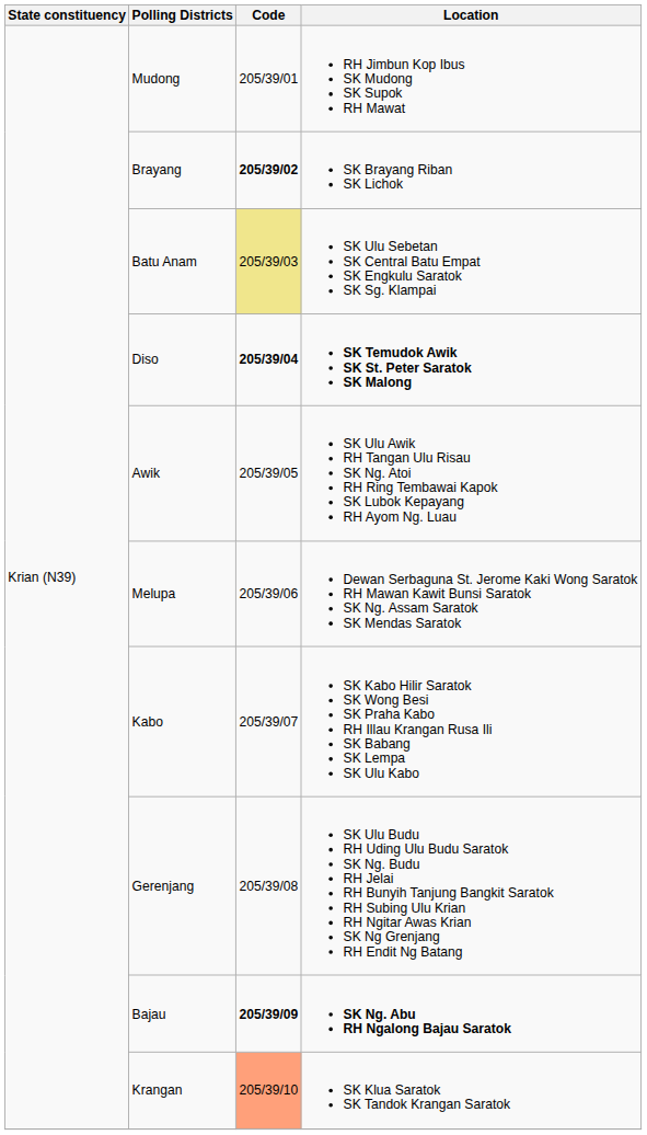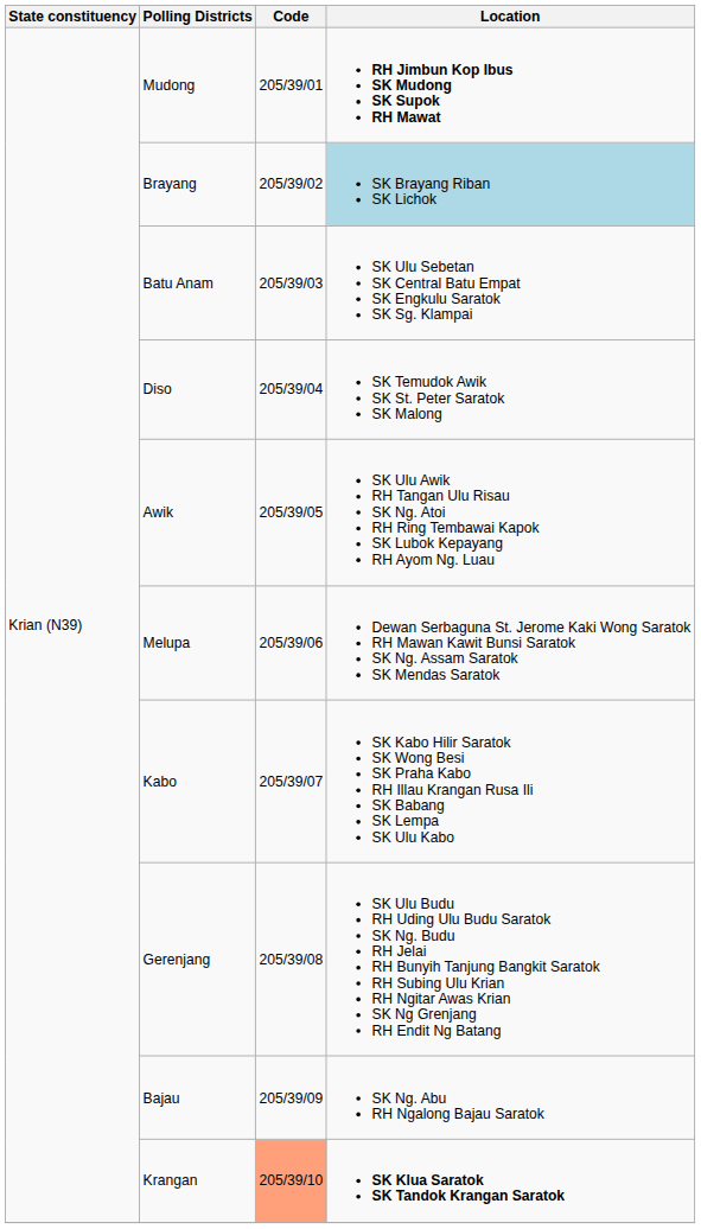Mudong | Location: normal -> bold
Brayang | Code: bold -> normal
Brayang | Location: no background -> lightblue background
Batu Anam | Code: khaki background -> no background
Diso | Code: bold -> normal
Diso | Location: bold -> normal
Bajau | Code: bold -> normal
Bajau | Location: bold -> normal
Krangan | Location: normal -> bold
